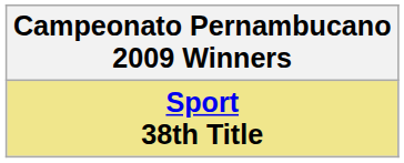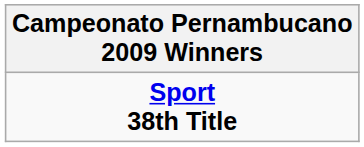row 2 | column 1: khaki background -> no background
